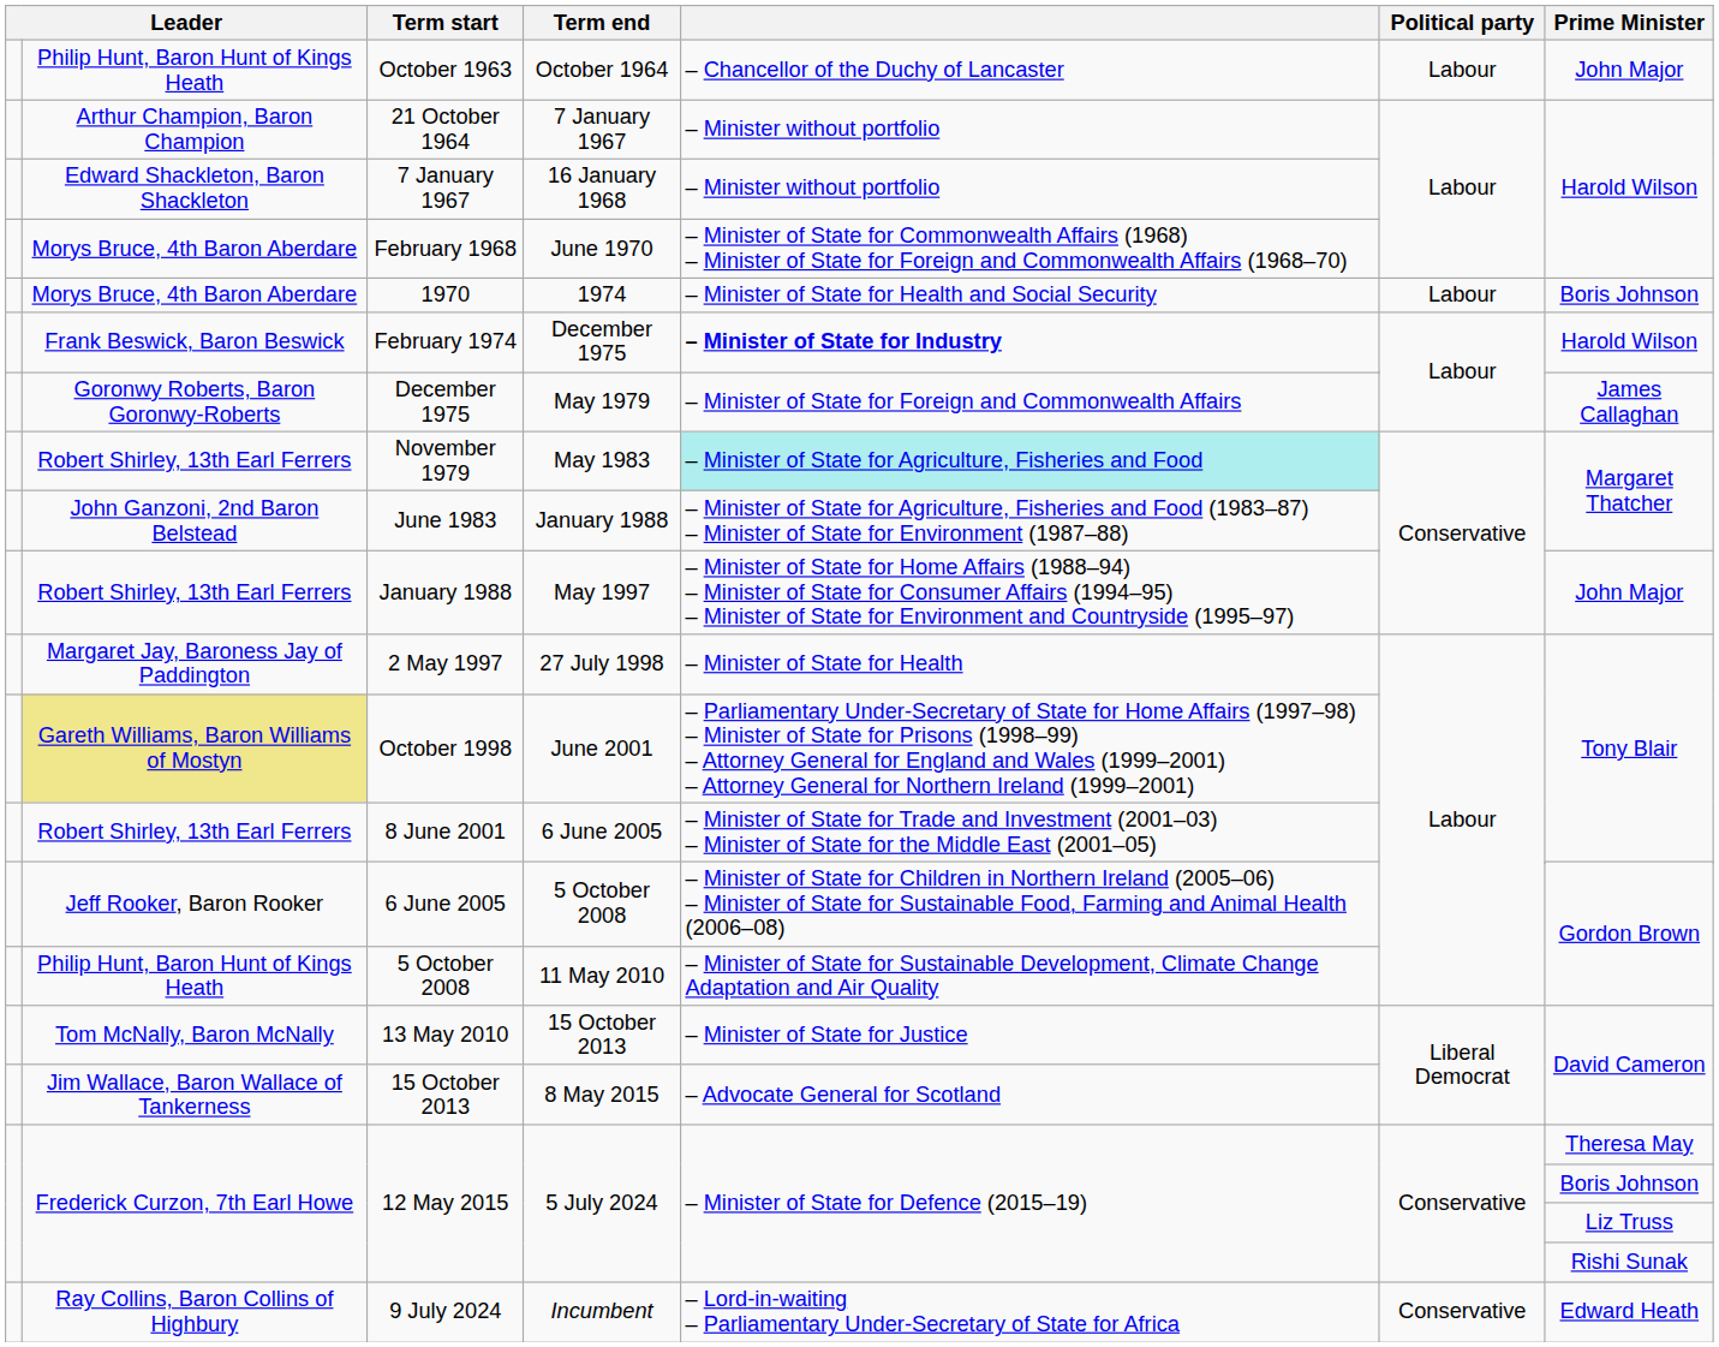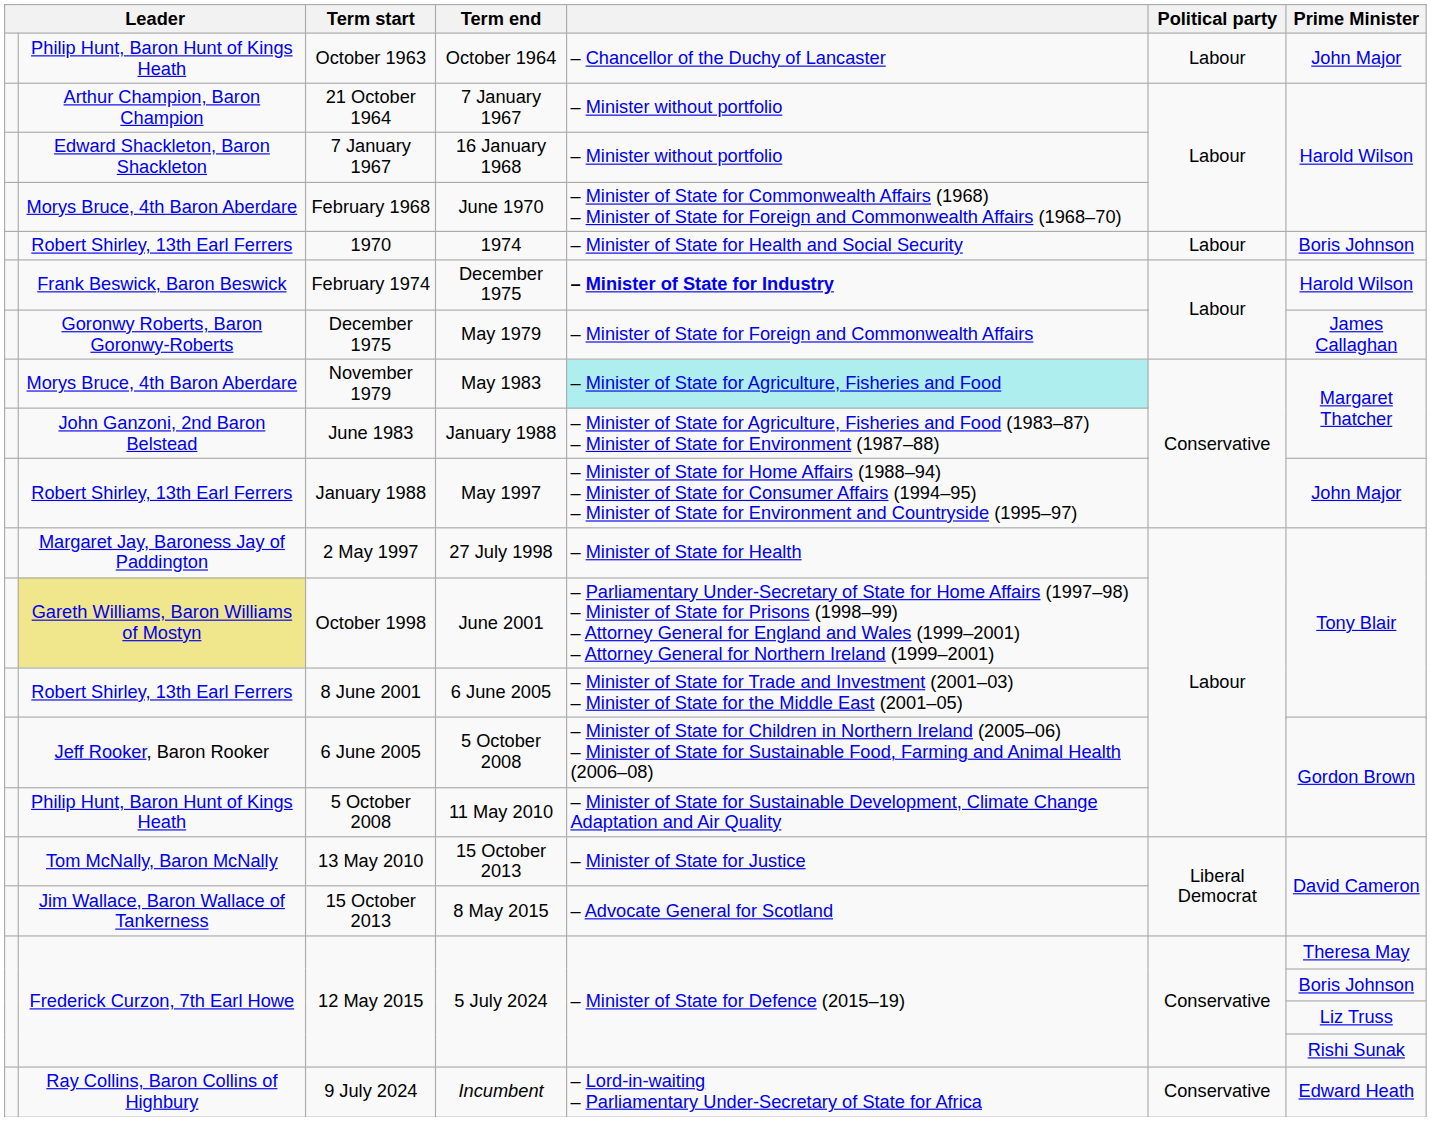1970 | column 2: Morys Bruce, 4th Baron Aberdare -> Robert Shirley, 13th Earl Ferrers
November 1979 | column 2: Robert Shirley, 13th Earl Ferrers -> Morys Bruce, 4th Baron Aberdare
